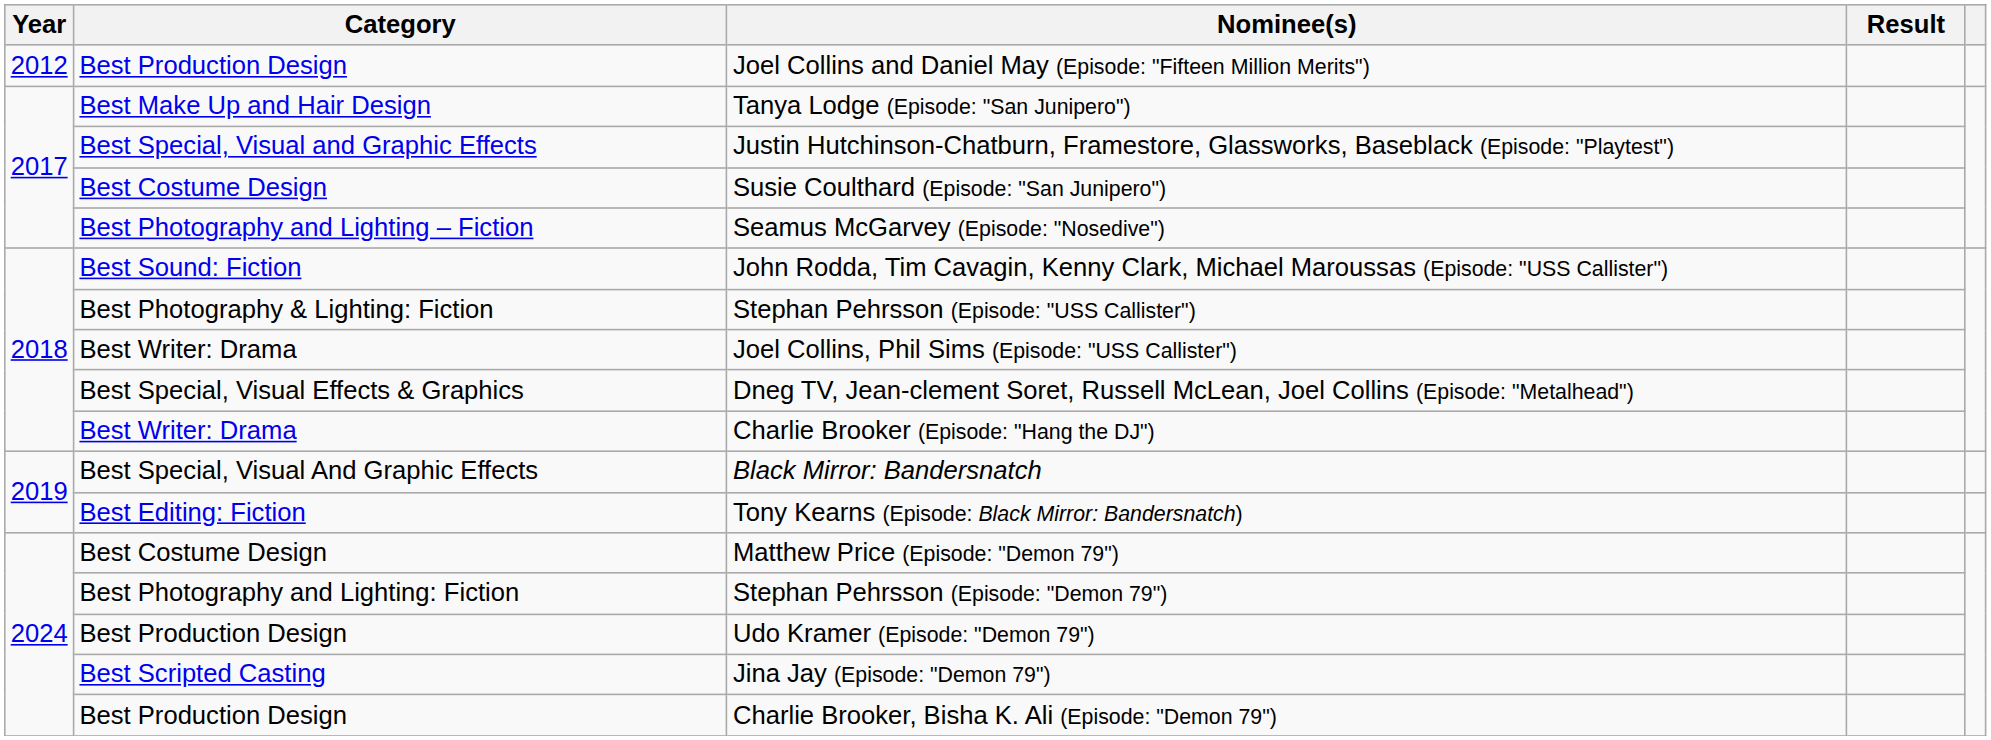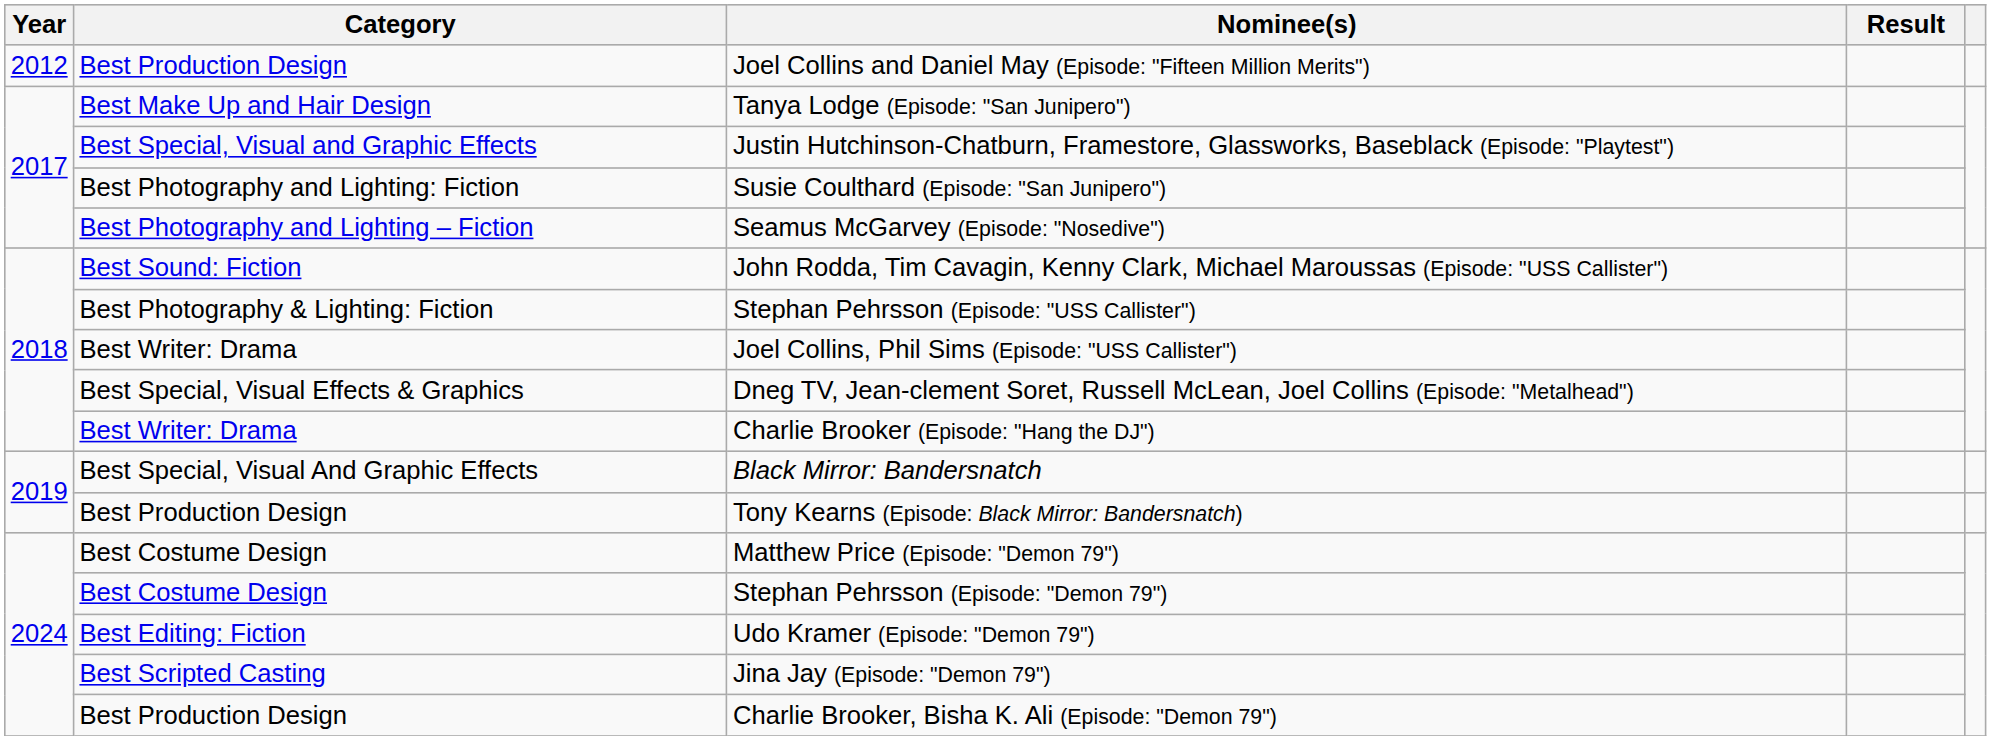Susie Coulthard (Episode: "San Junipero") | Category: Best Costume Design -> Best Photography and Lighting: Fiction
Tony Kearns (Episode: Black Mirror: Bandersnatch) | Category: Best Editing: Fiction -> Best Production Design
Stephan Pehrsson (Episode: "Demon 79") | Category: Best Photography and Lighting: Fiction -> Best Costume Design
Udo Kramer (Episode: "Demon 79") | Category: Best Production Design -> Best Editing: Fiction
